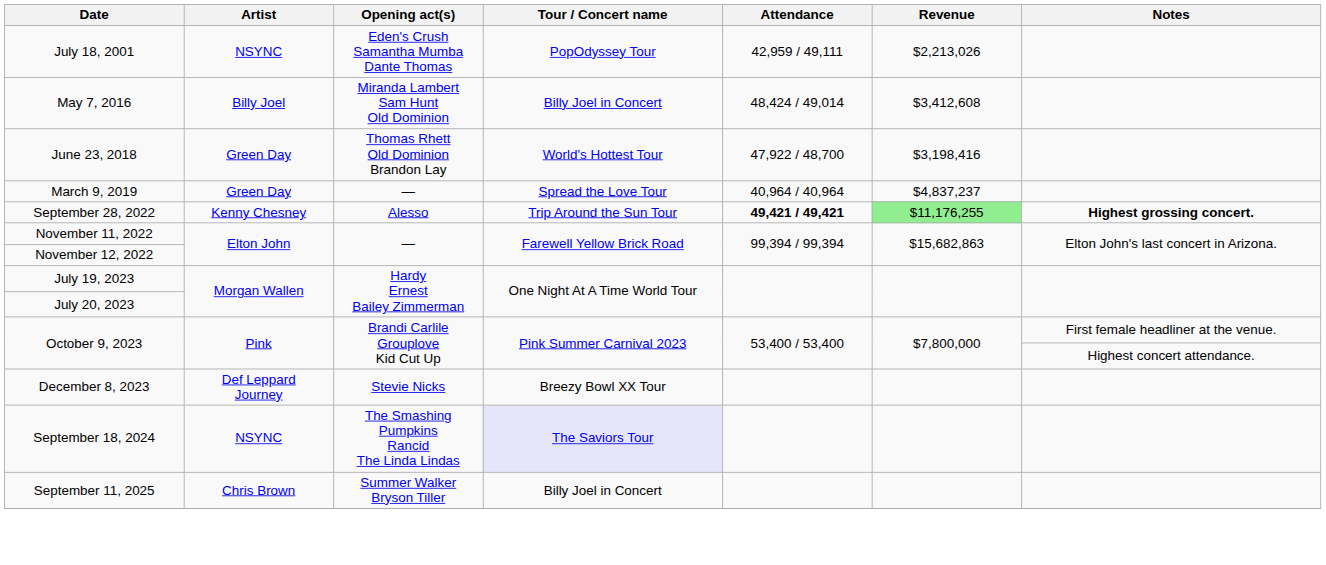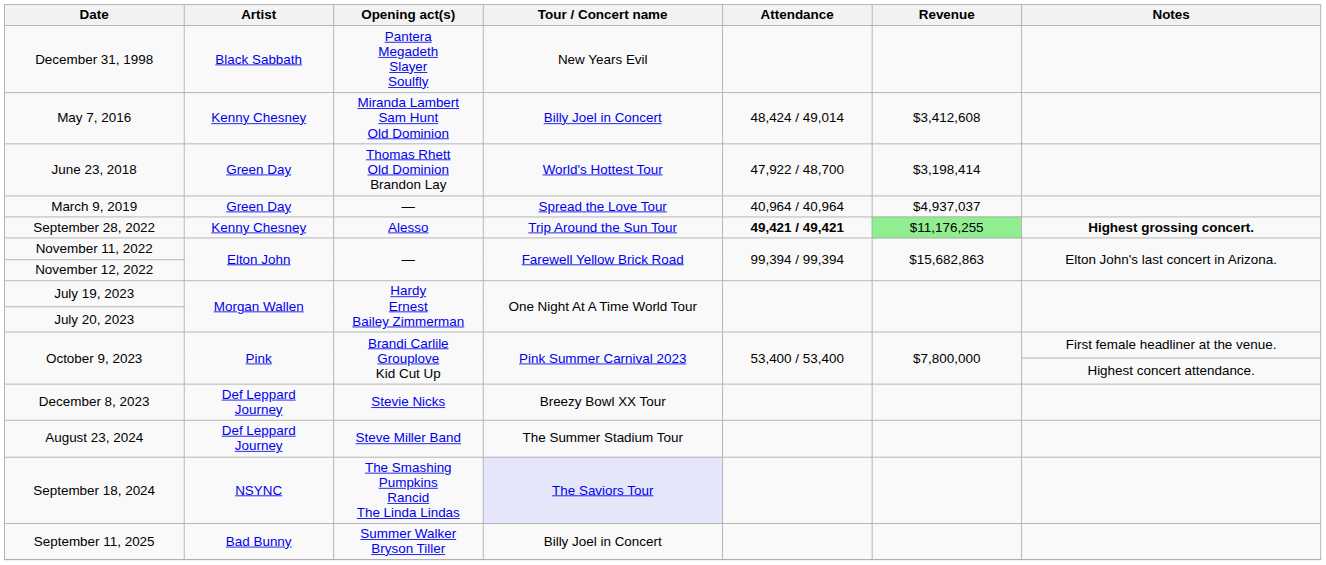+ row: December 31, 1998 | Black Sabbath | Pantera Megadeth Slayer Soulfly | New Years Evil
- row: July 18, 2001 | NSYNC | Eden's Crush Samantha Mumba Dante Thomas | PopOdyssey Tour | 42,959 / 49,111 | $2,213,026
May 7, 2016 | Artist: Billy Joel -> Kenny Chesney
June 23, 2018 | Revenue: $3,198,416 -> $3,198,414
March 9, 2019 | Revenue: $4,837,237 -> $4,937,037
+ row: August 23, 2024 | Def Leppard Journey | Steve Miller Band | The Summer Stadium Tour
September 11, 2025 | Artist: Chris Brown -> Bad Bunny
